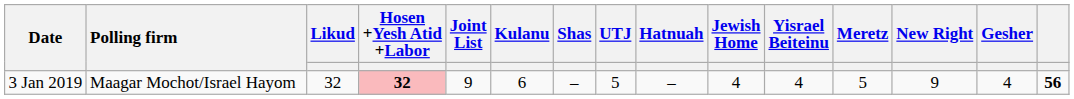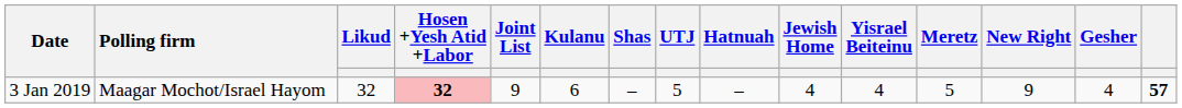3 Jan 2019 | column 15: 56 -> 57
